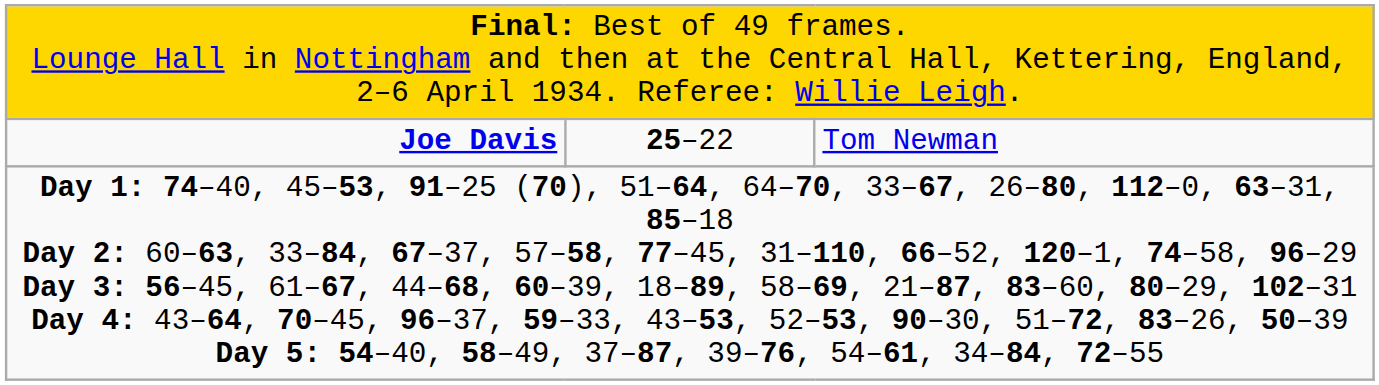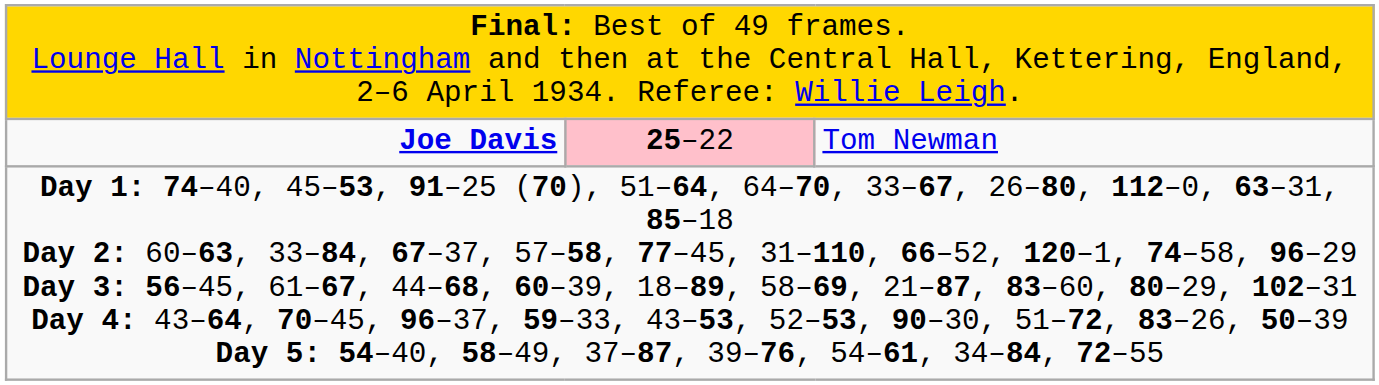Joe Davis | column 2: no background -> pink background
